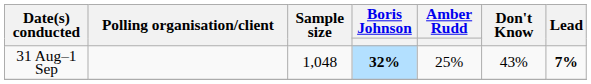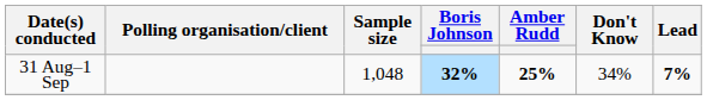31 Aug–1 Sep | Amber Rudd: normal -> bold
31 Aug–1 Sep | Don't Know: 43% -> 34%
